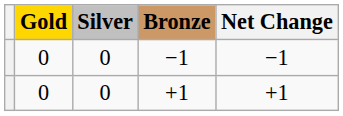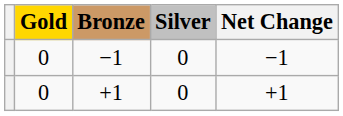columns swapped: Silver <-> Bronze
